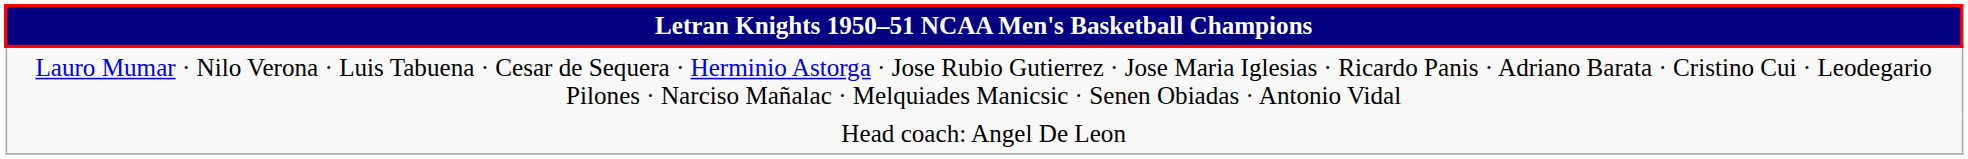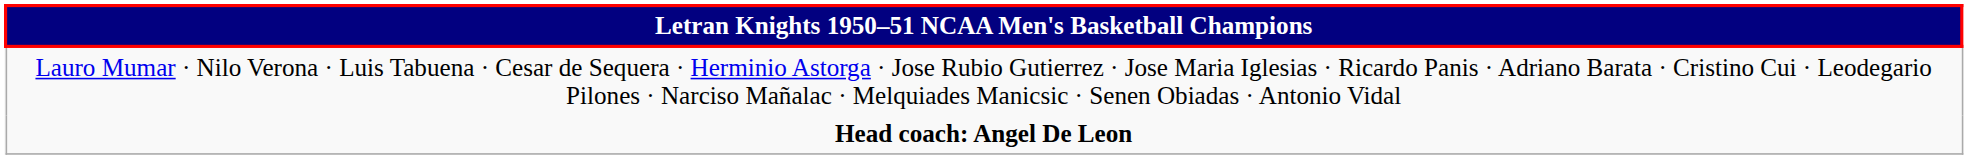row 3 | column 1: normal -> bold
